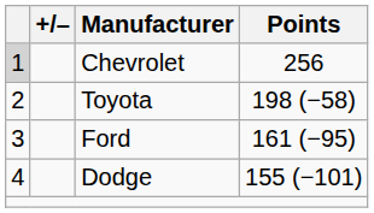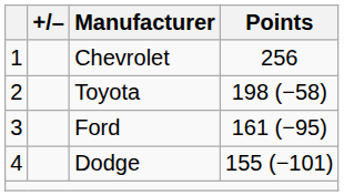Chevrolet | column 1: lightgrey background -> no background
